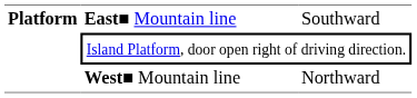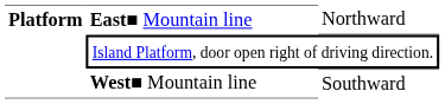East■ Mountain line | column 3: Southward -> Northward
West■ Mountain line | column 3: Northward -> Southward
